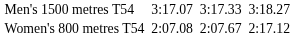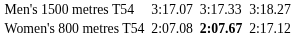Women's 800 metres T54 | column 3: normal -> bold
